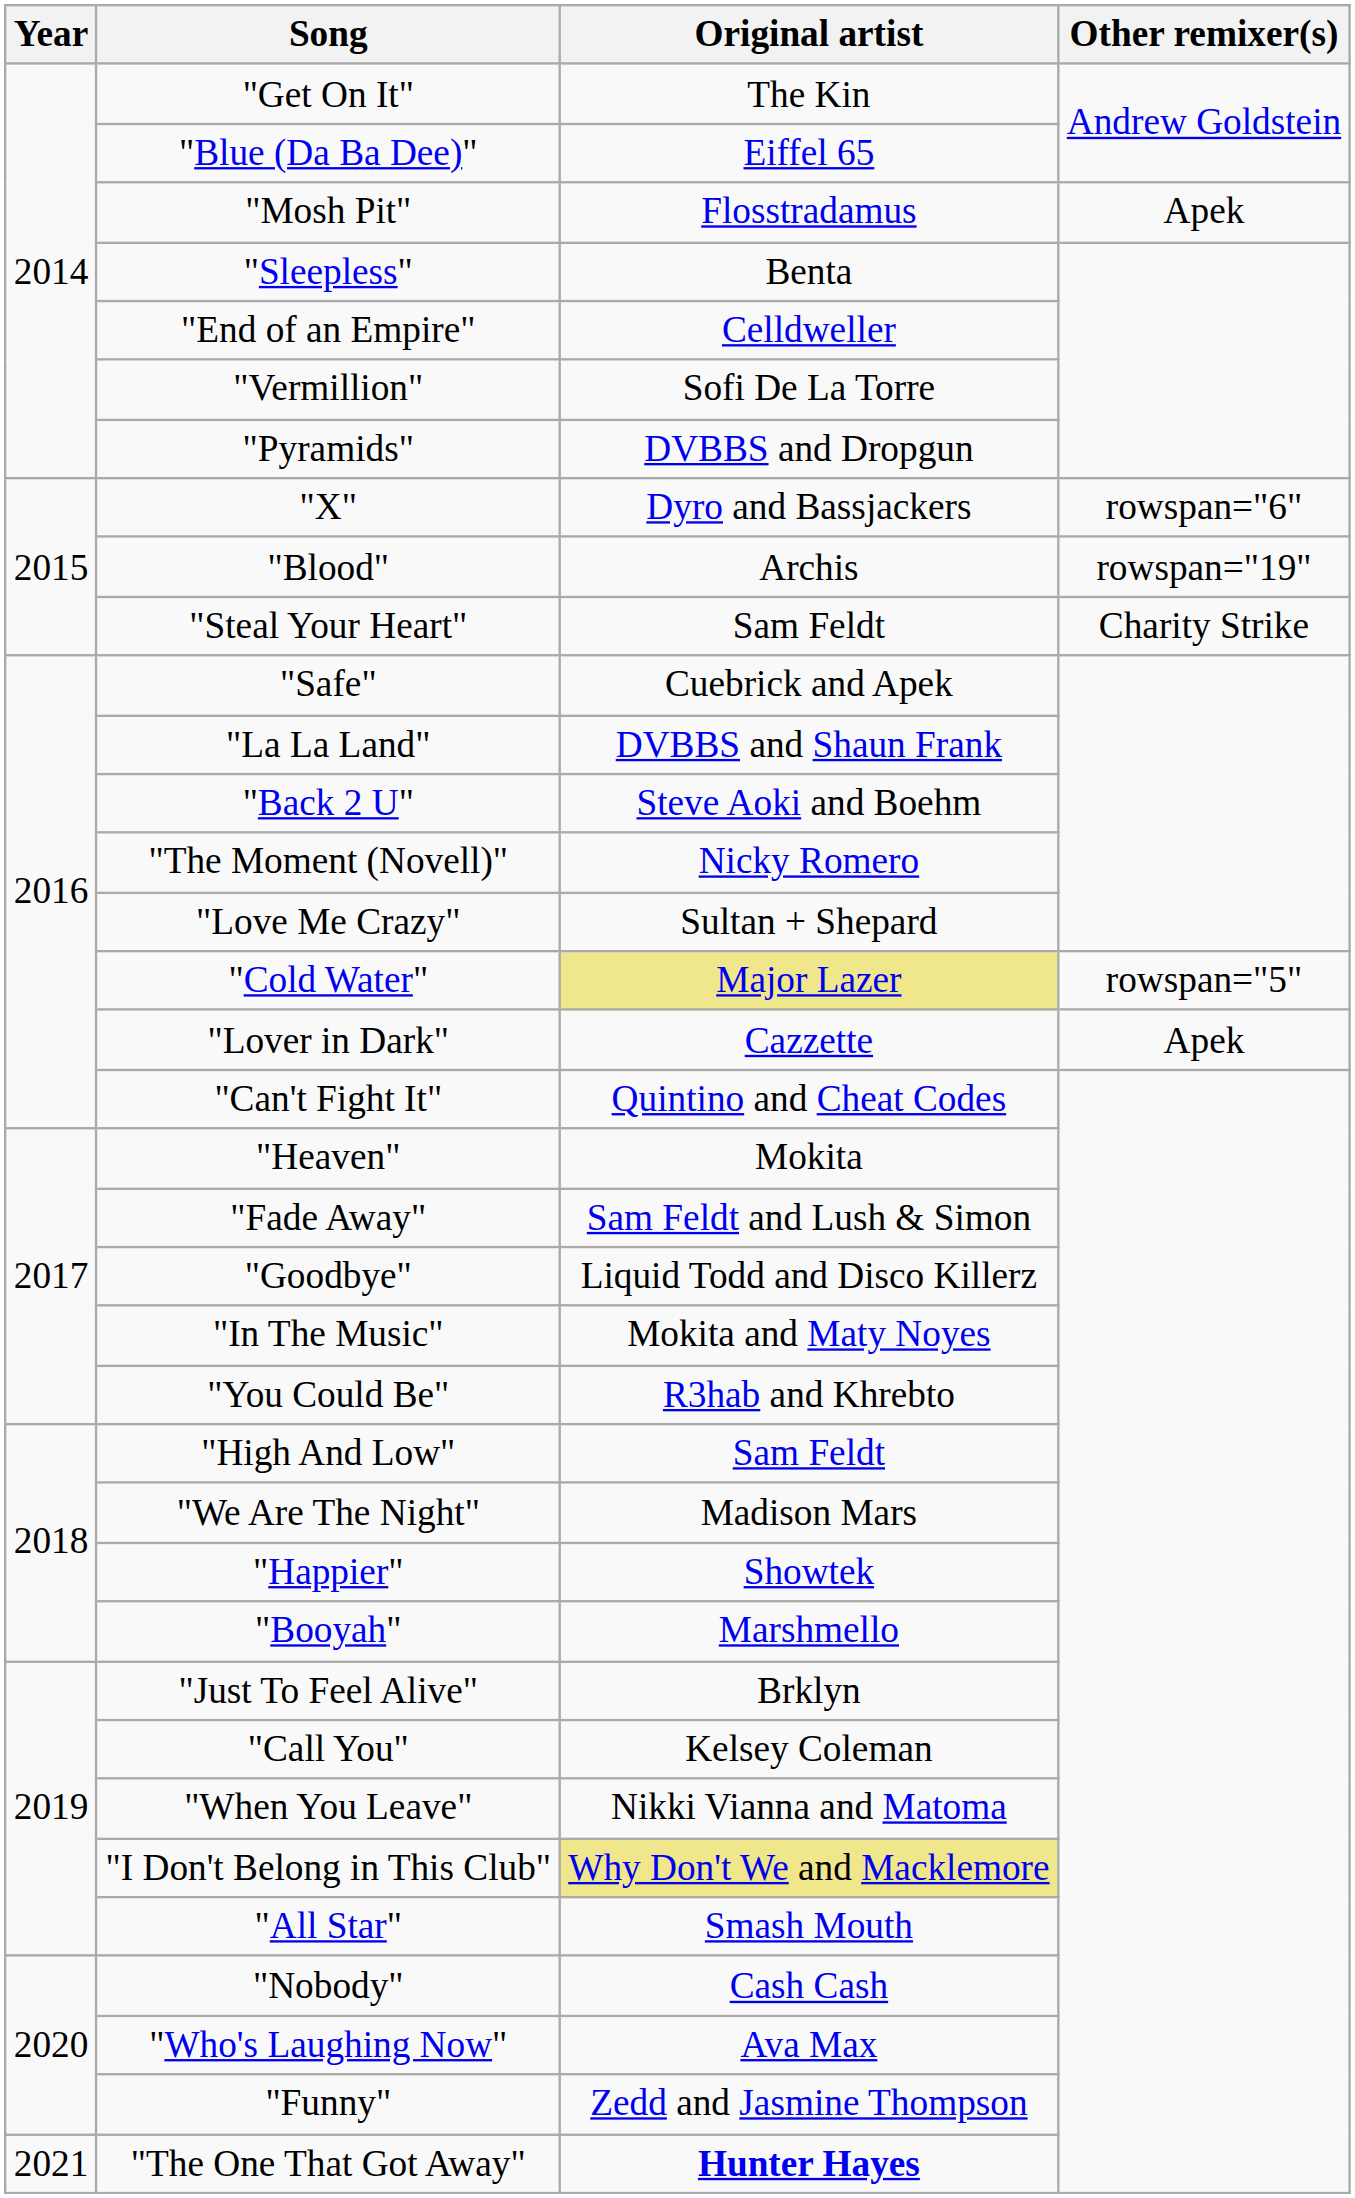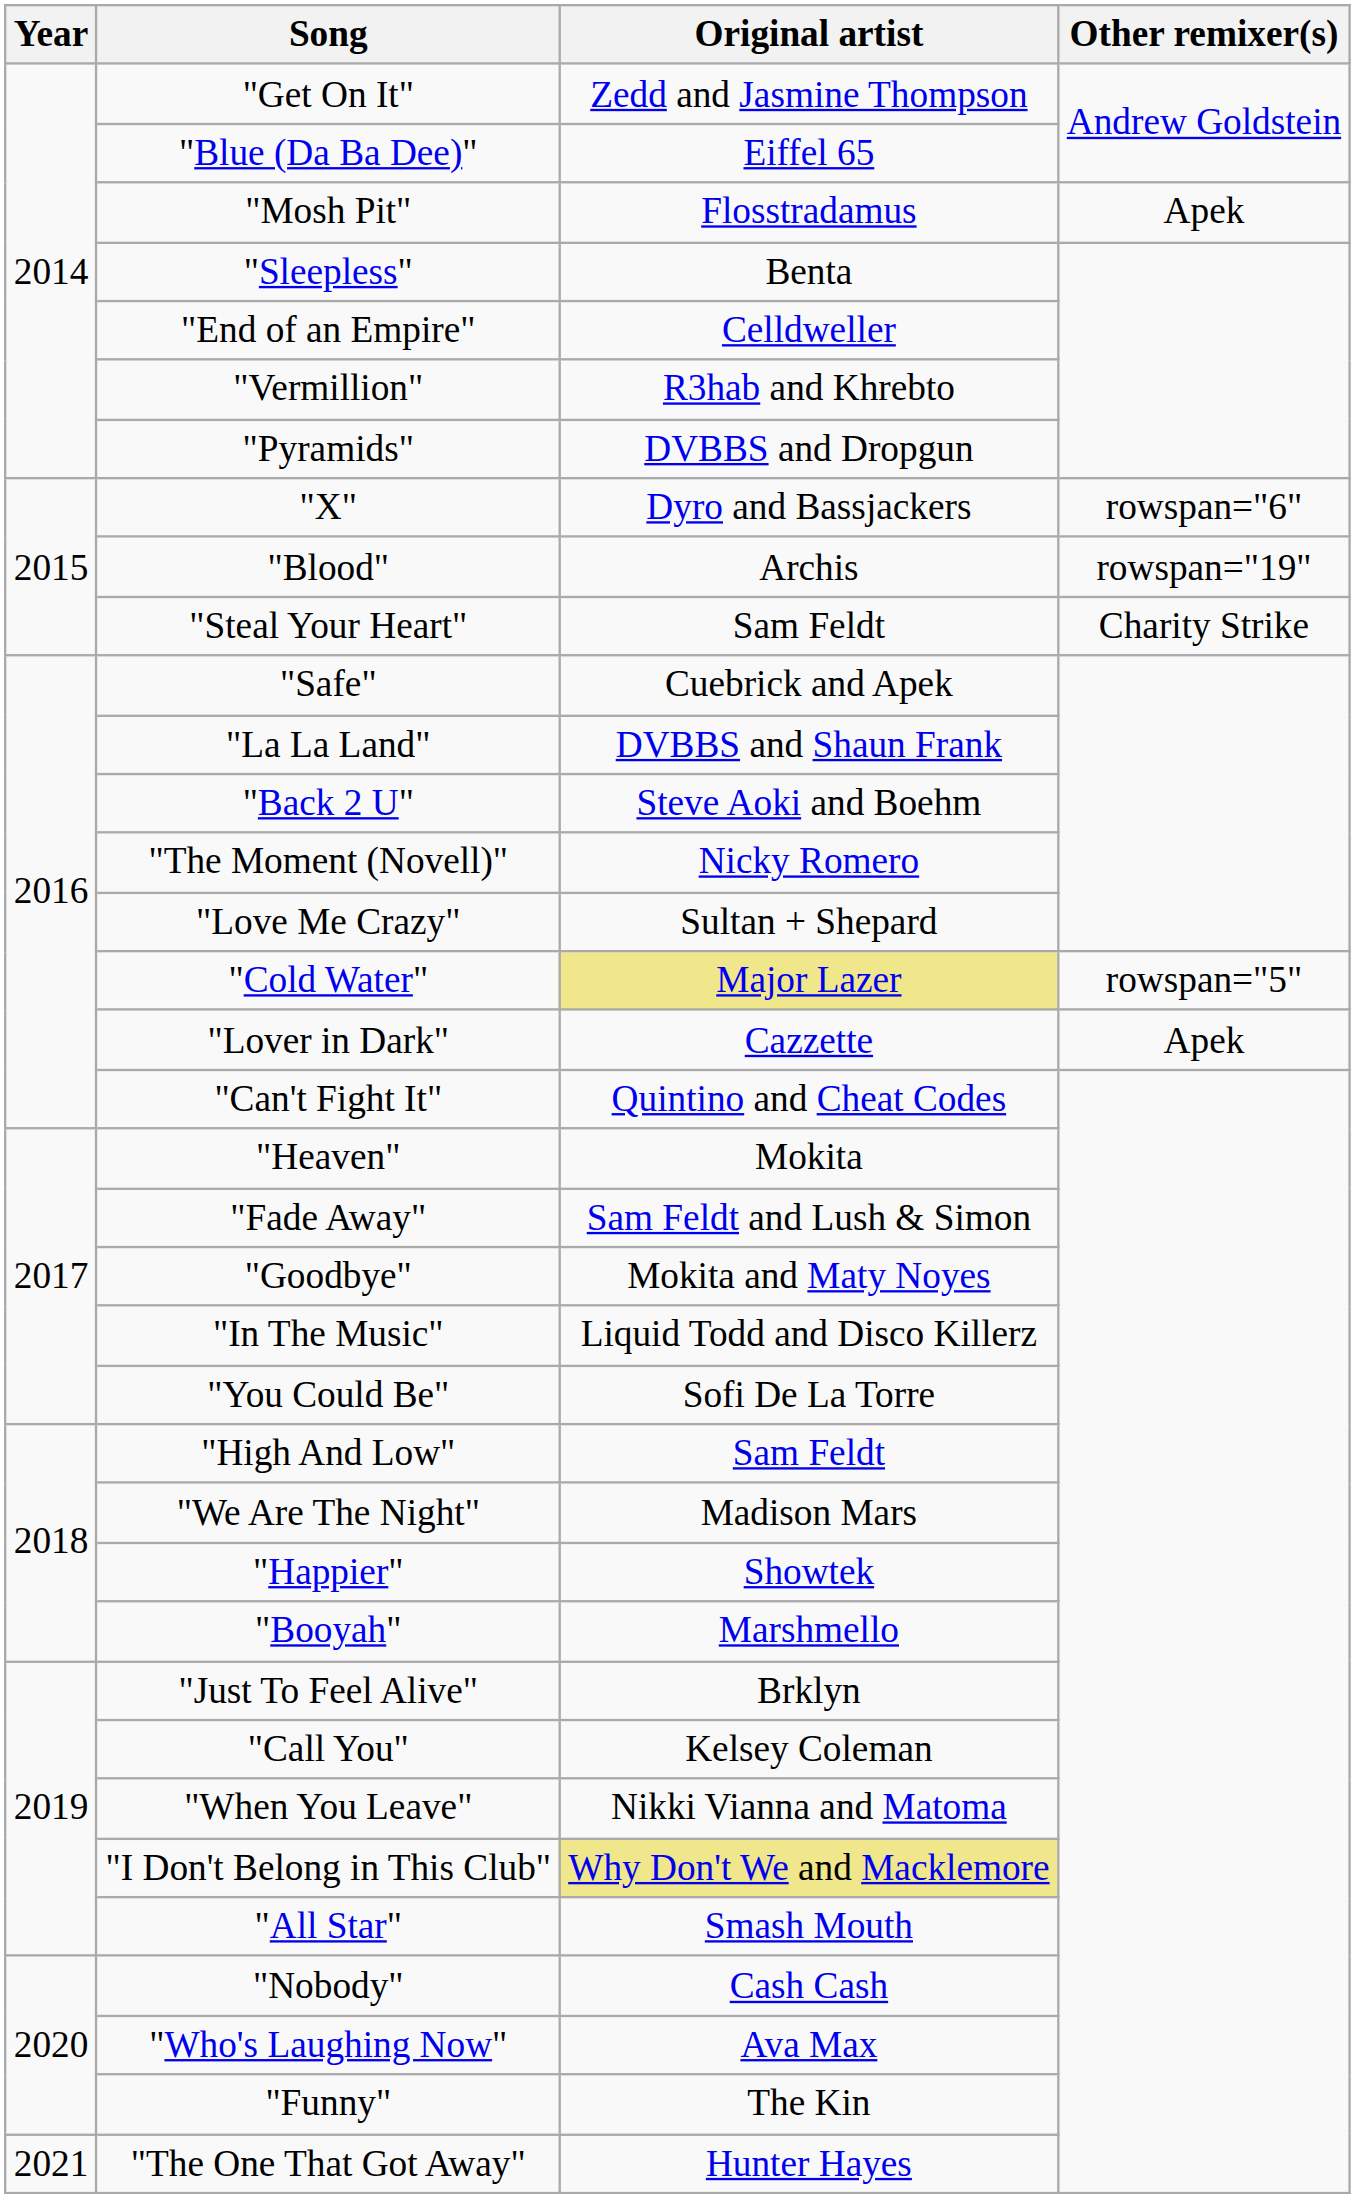"Get On It" | Original artist: The Kin -> Zedd and Jasmine Thompson
"Vermillion" | Original artist: Sofi De La Torre -> R3hab and Khrebto
"Goodbye" | Original artist: Liquid Todd and Disco Killerz -> Mokita and Maty Noyes
"In The Music" | Original artist: Mokita and Maty Noyes -> Liquid Todd and Disco Killerz
"You Could Be" | Original artist: R3hab and Khrebto -> Sofi De La Torre
"Funny" | Original artist: Zedd and Jasmine Thompson -> The Kin
"The One That Got Away" | Original artist: bold -> normal
